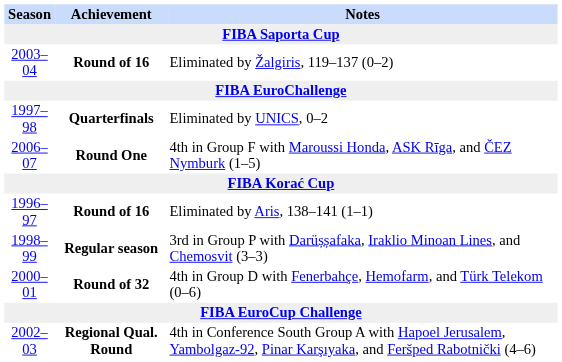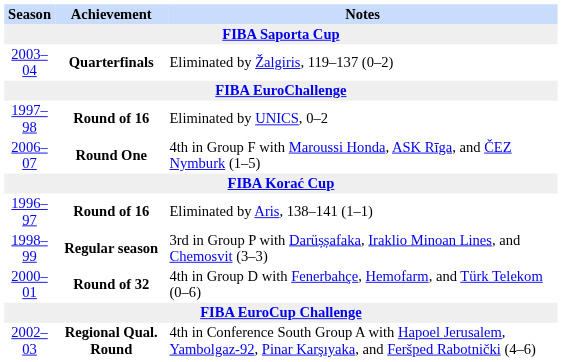Eliminated by Žalgiris, 119–137 (0–2) | Achievement: Round of 16 -> Quarterfinals
Eliminated by UNICS, 0–2 | Achievement: Quarterfinals -> Round of 16
